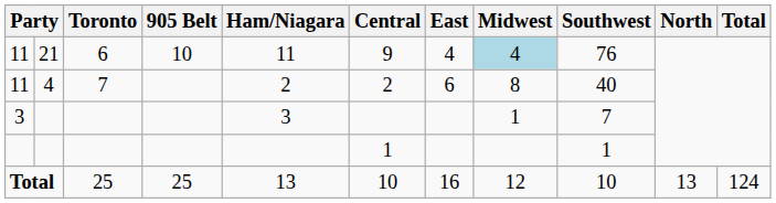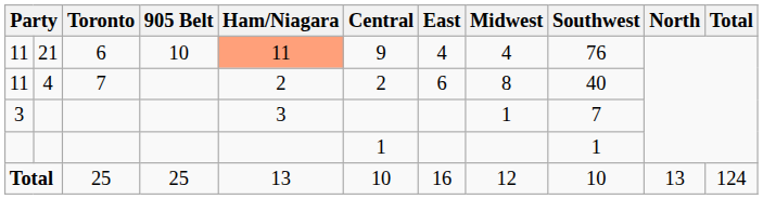11 / 21 | Ham/Niagara: no background -> lightsalmon background
11 / 21 | Midwest: lightblue background -> no background
